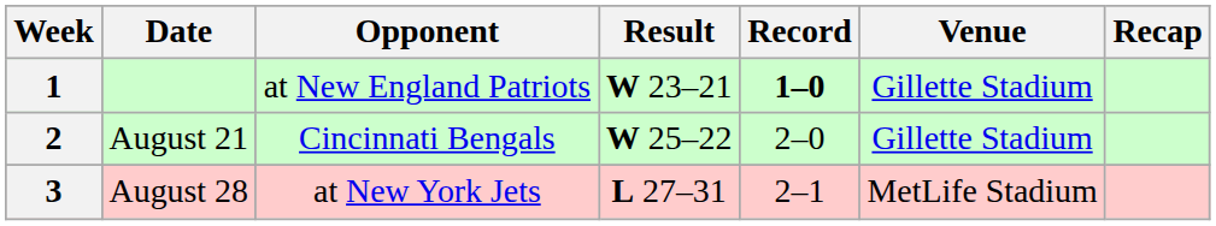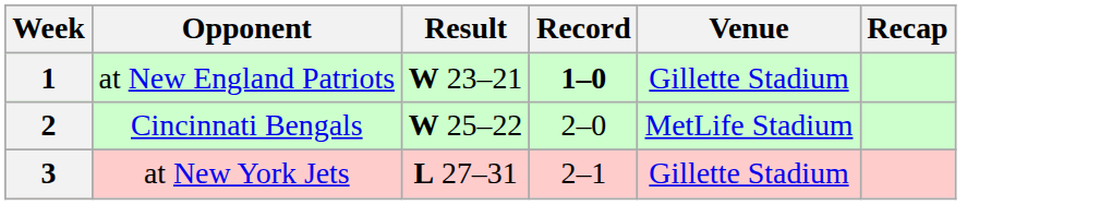- column: Date | August 21 | August 28
2 | Venue: Gillette Stadium -> MetLife Stadium
3 | Venue: MetLife Stadium -> Gillette Stadium
